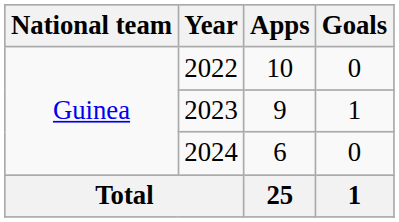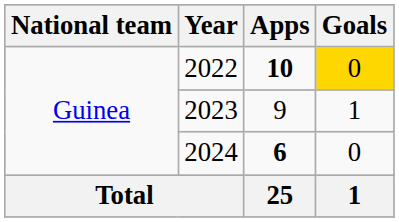2022 | Apps: normal -> bold
2022 | Goals: no background -> gold background
2024 | Apps: normal -> bold
